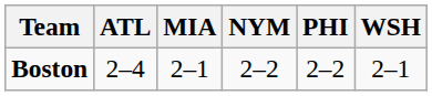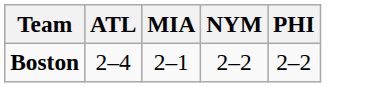- column: WSH | 2–1
